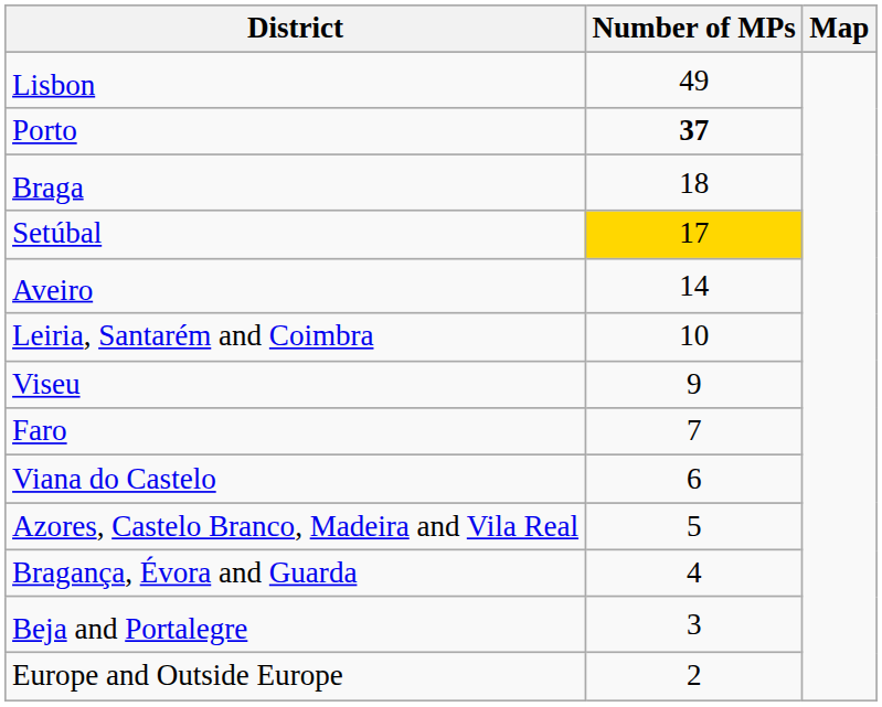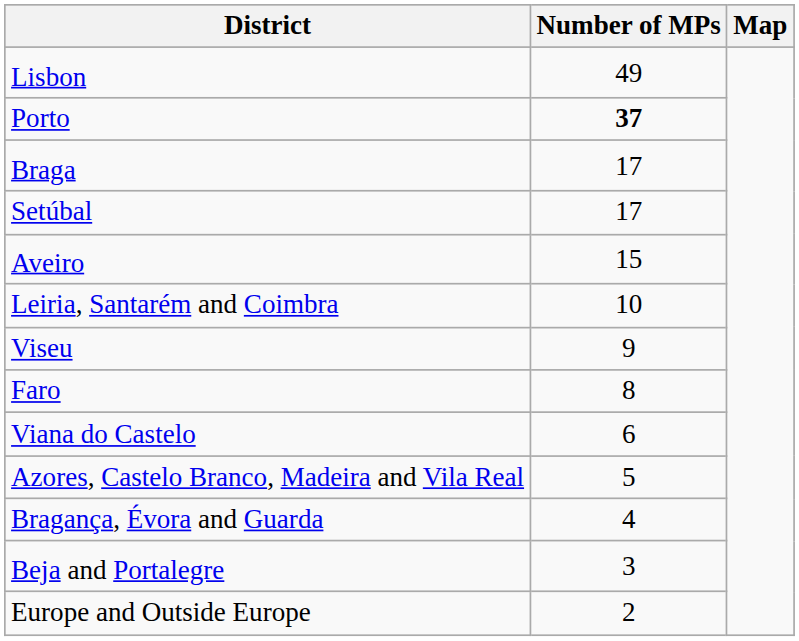Braga | Number of MPs: 18 -> 17
Setúbal | Number of MPs: gold background -> no background
Aveiro | Number of MPs: 14 -> 15
Faro | Number of MPs: 7 -> 8
